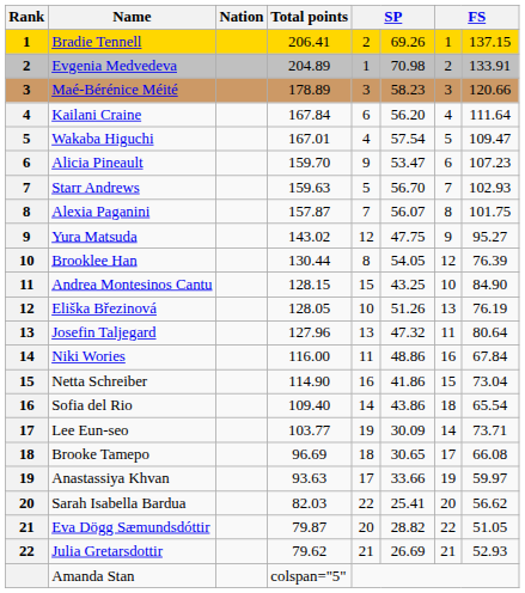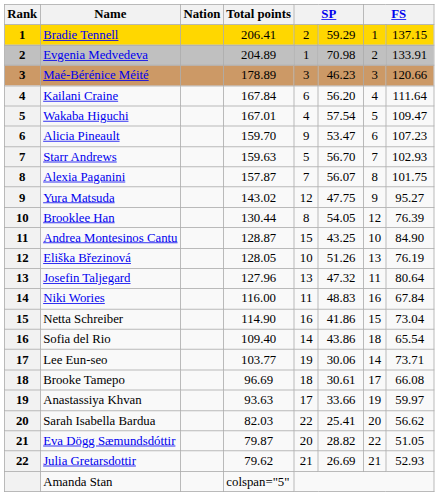Bradie Tennell | column 6: 69.26 -> 59.29
Maé-Bérénice Méité | column 6: 58.23 -> 46.23
Andrea Montesinos Cantu | Total points: 128.15 -> 128.87
Niki Wories | column 6: 48.86 -> 48.83
Lee Eun-seo | column 6: 30.09 -> 30.06
Brooke Tamepo | column 6: 30.65 -> 30.61
